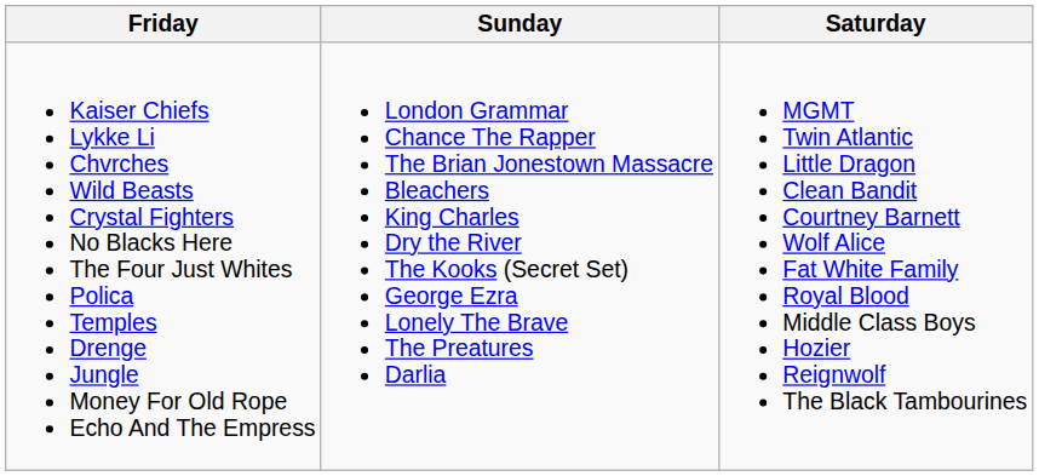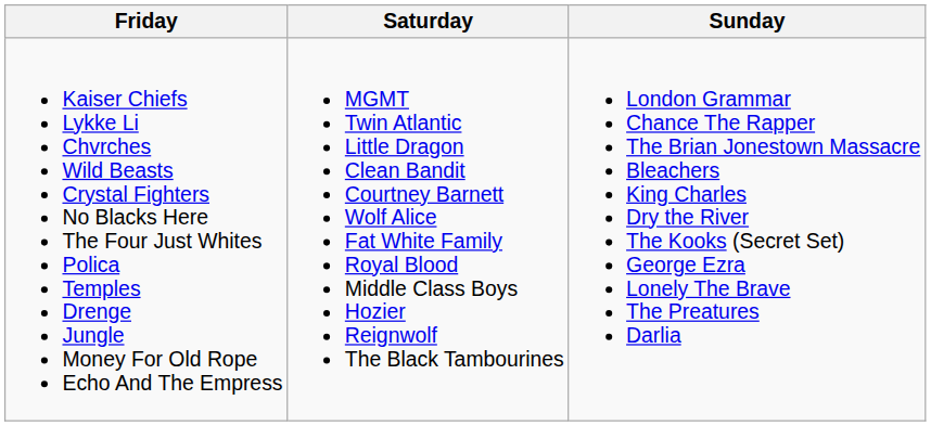columns swapped: Saturday <-> Sunday
